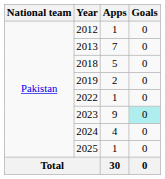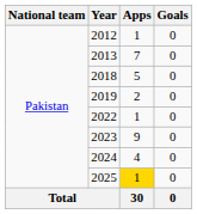2023 | Goals: paleturquoise background -> no background
2025 | Apps: no background -> gold background
